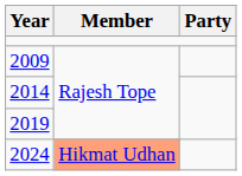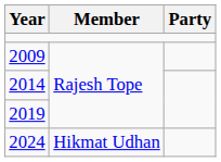2024 | Member: lightsalmon background -> no background
